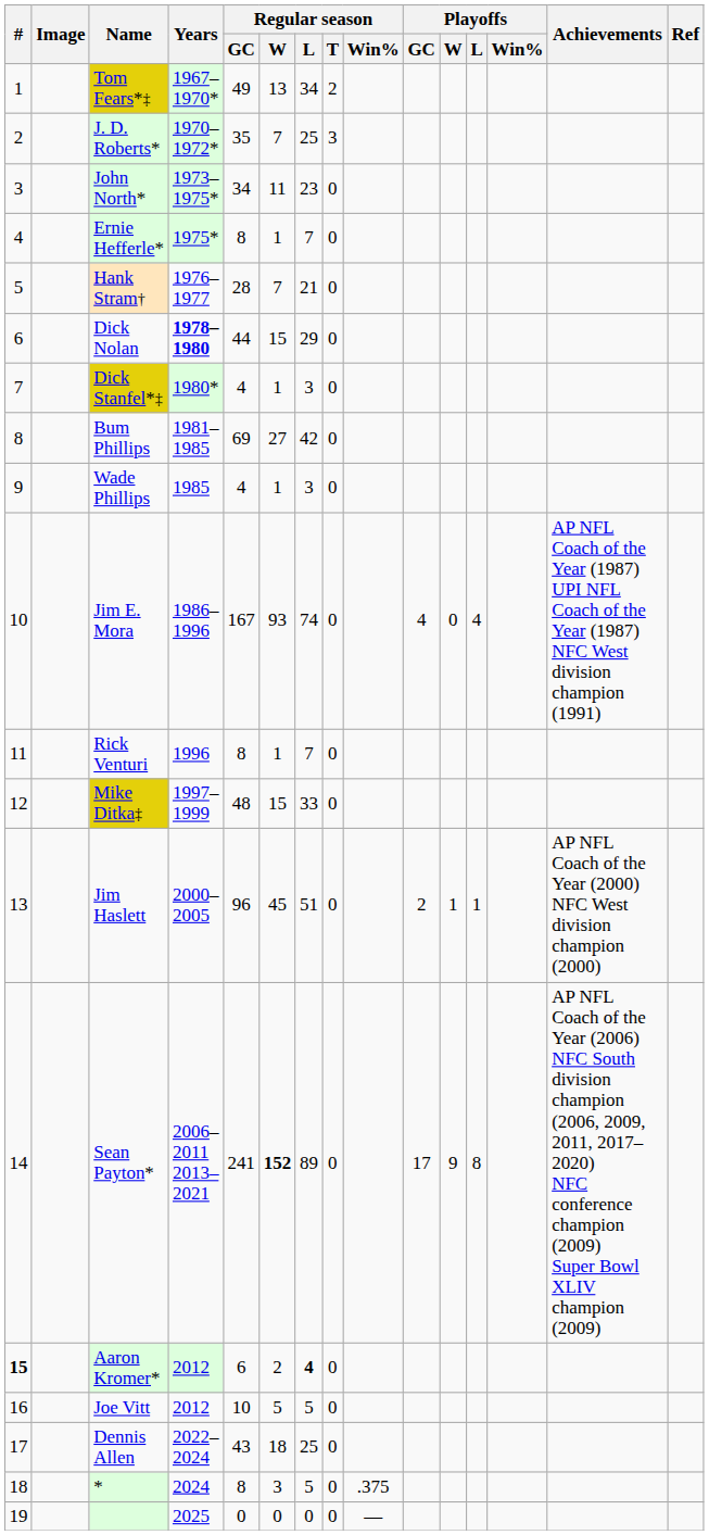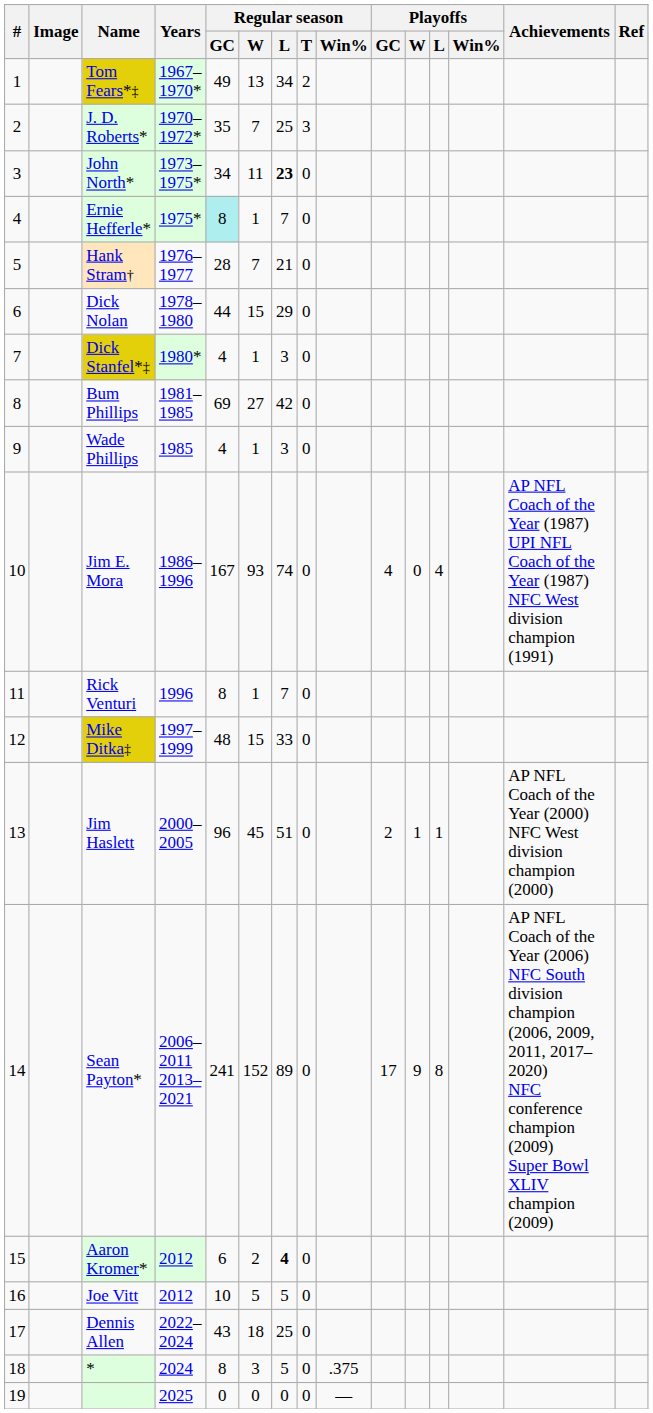John North* | Regular season / L: normal -> bold
Ernie Hefferle* | Regular season / GC: no background -> paleturquoise background
Dick Nolan | Years: bold -> normal
Sean Payton* | Regular season / W: bold -> normal
Aaron Kromer* | #: bold -> normal
